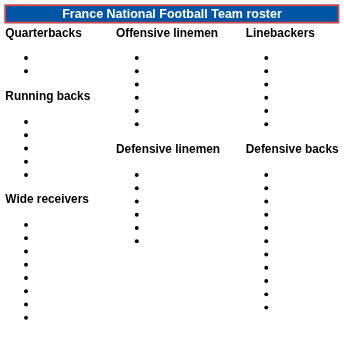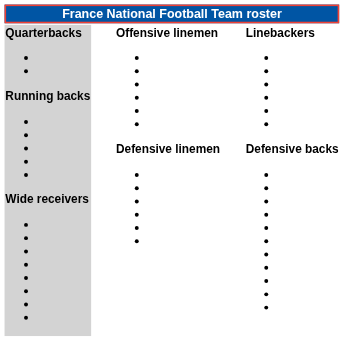Quarterbacks Running backs Wide receivers | column 1: no background -> lightgrey background
